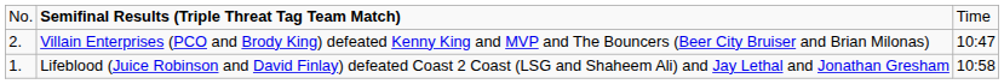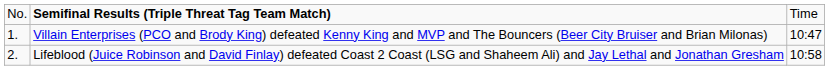row 2 | column 1: 2. -> 1.
row 3 | column 1: 1. -> 2.
